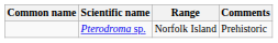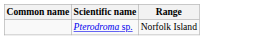- column: Comments | Prehistoric
